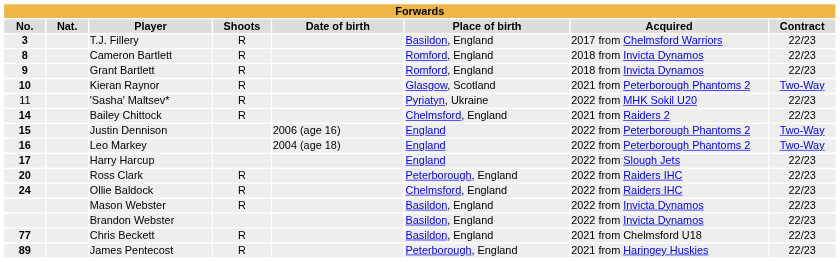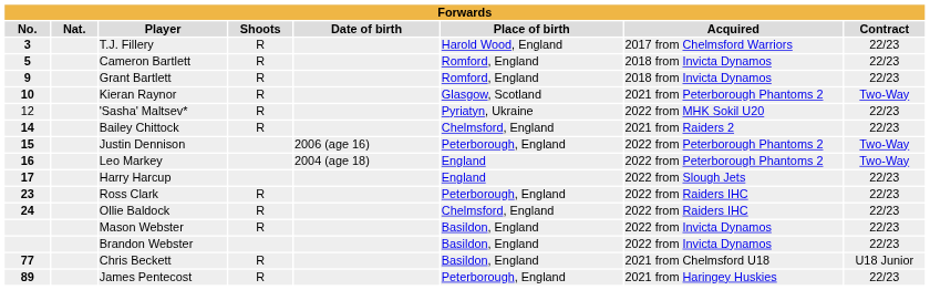T.J. Fillery | Place of birth: Basildon, England -> Harold Wood, England
Cameron Bartlett | No.: 8 -> 5
'Sasha' Maltsev* | No.: 11 -> 12
Justin Dennison | Place of birth: England -> Peterborough, England
Ross Clark | No.: 20 -> 23
Chris Beckett | Contract: 22/23 -> U18 Junior
